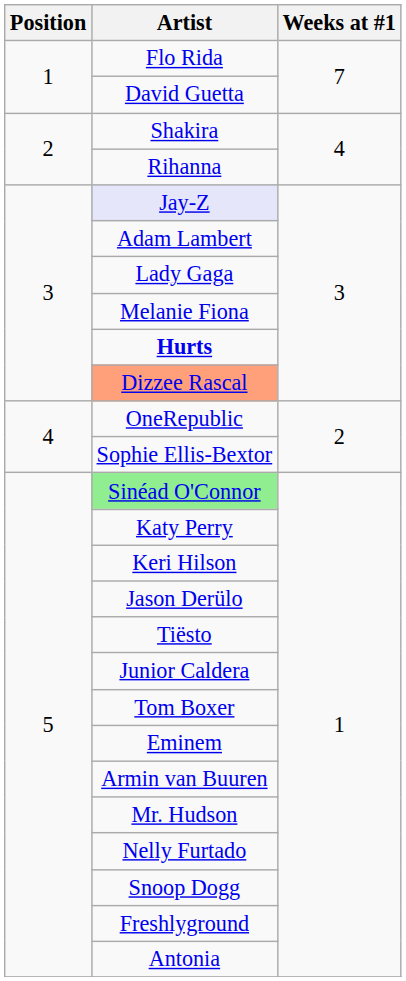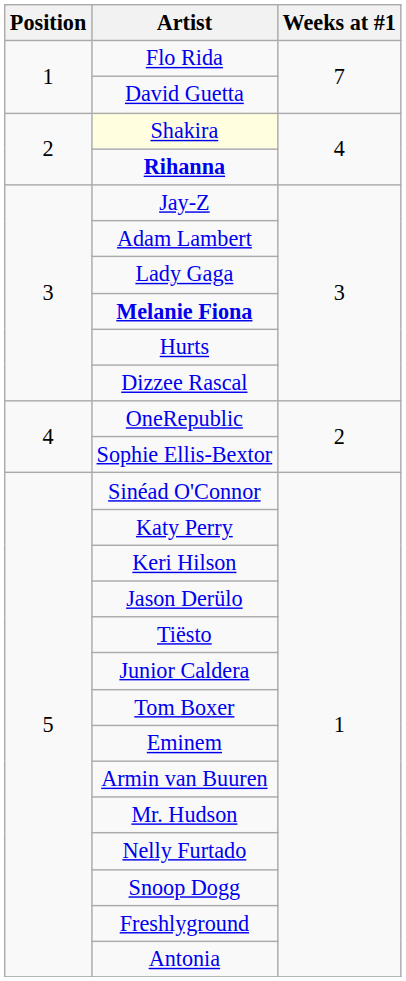Shakira | Artist: no background -> lightyellow background
Rihanna | Artist: normal -> bold
Jay-Z | Artist: lavender background -> no background
Melanie Fiona | Artist: normal -> bold
Hurts | Artist: bold -> normal
Dizzee Rascal | Artist: lightsalmon background -> no background
Sinéad O'Connor | Artist: lightgreen background -> no background
